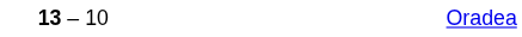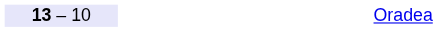Oradea | column 1: no background -> lavender background
